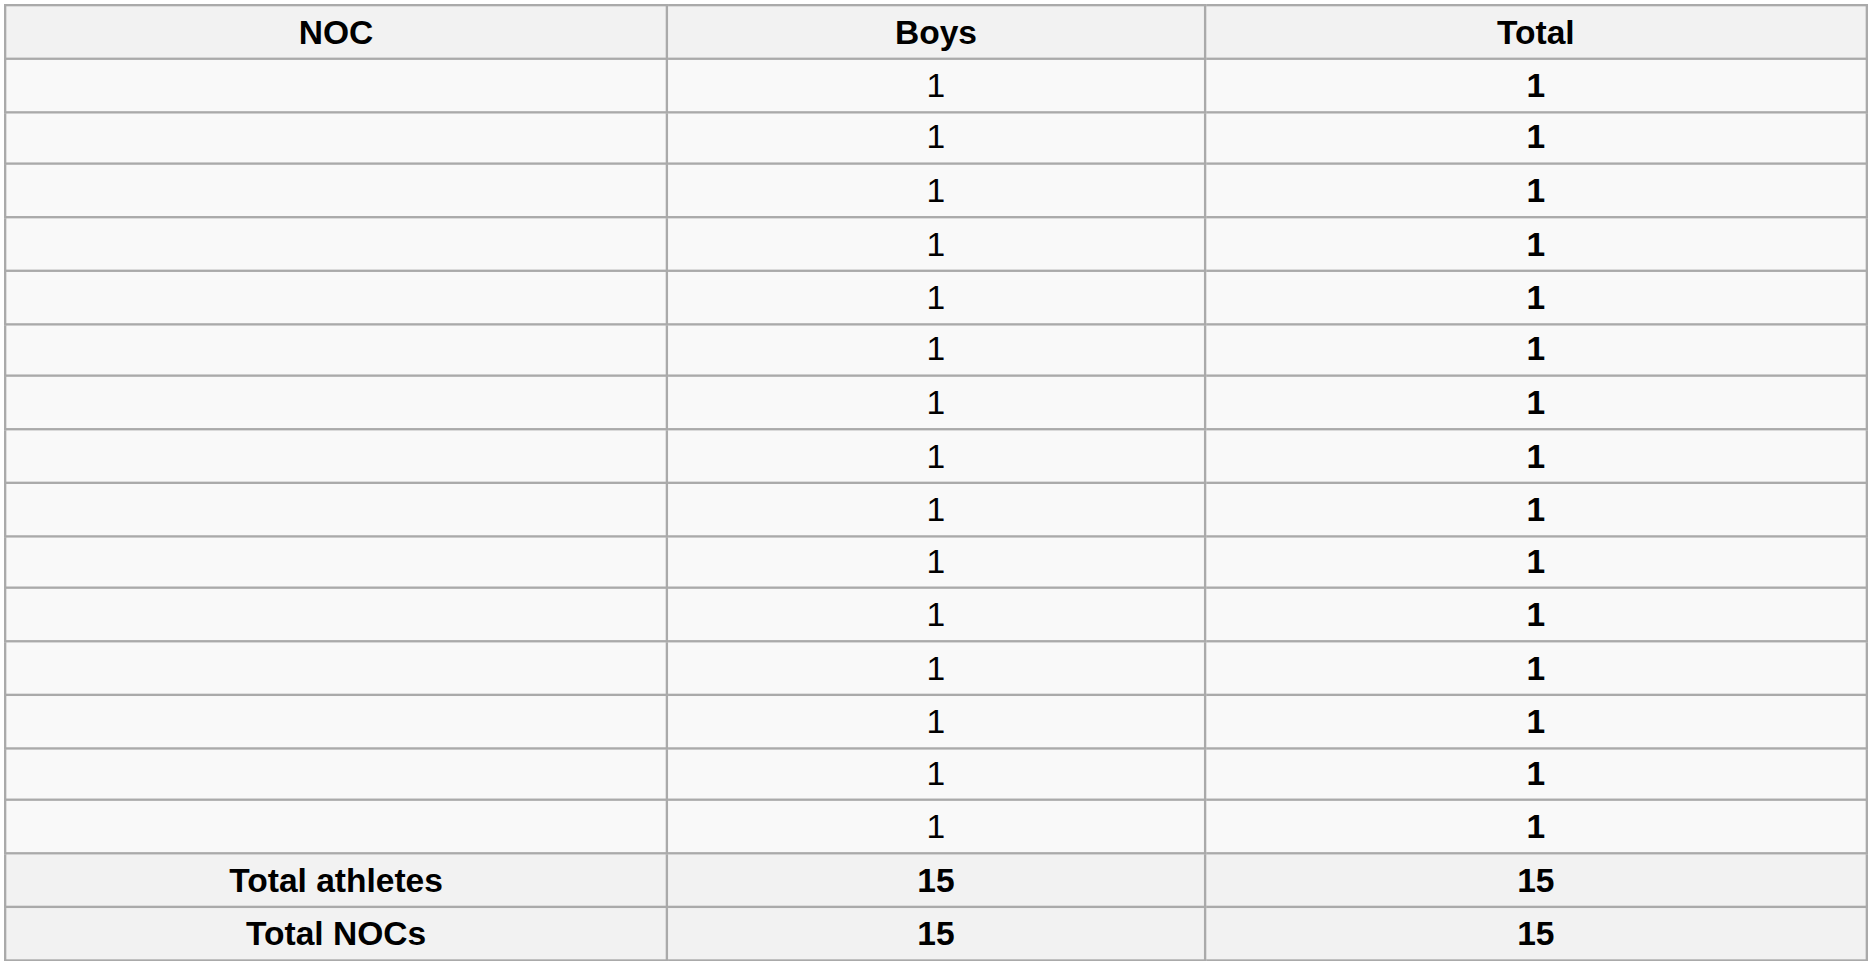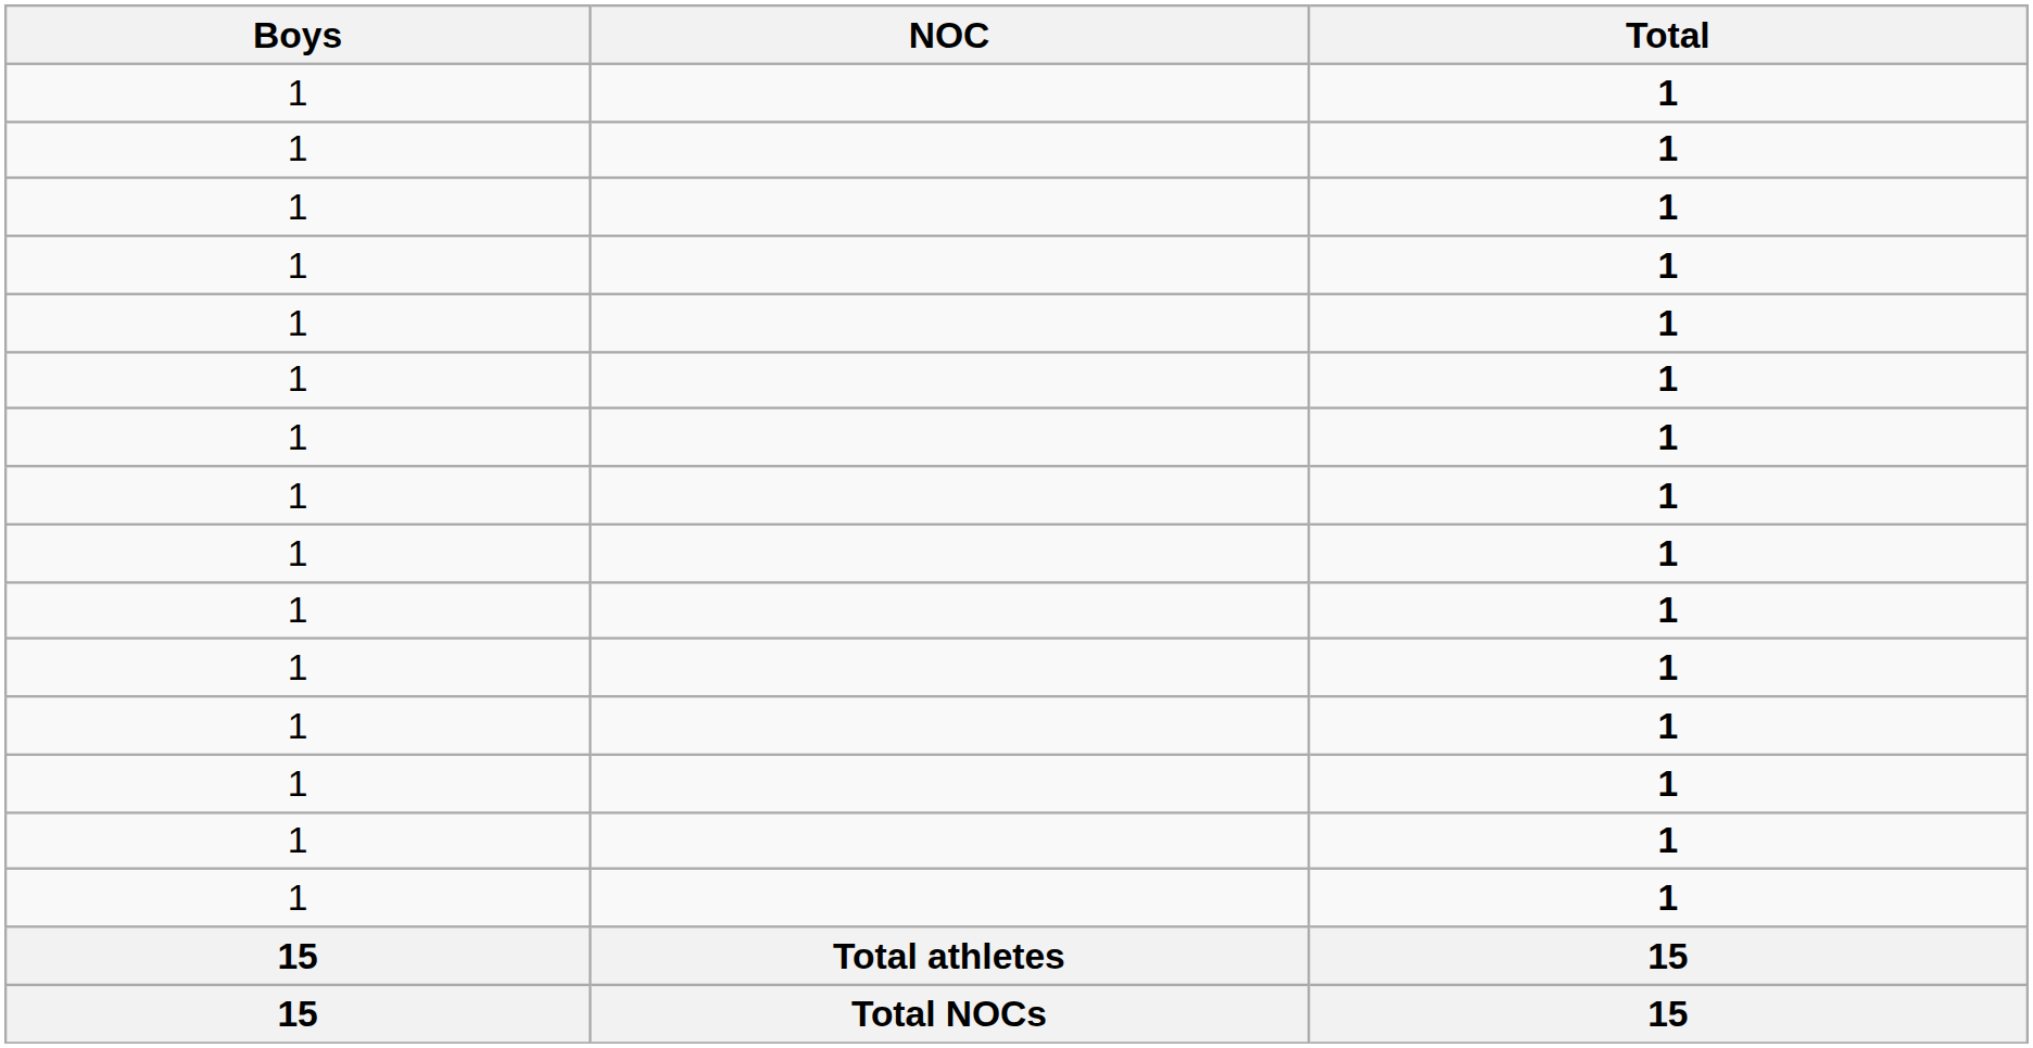columns swapped: NOC <-> Boys
